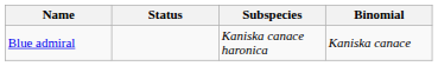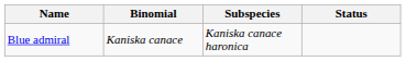columns swapped: Binomial <-> Status
